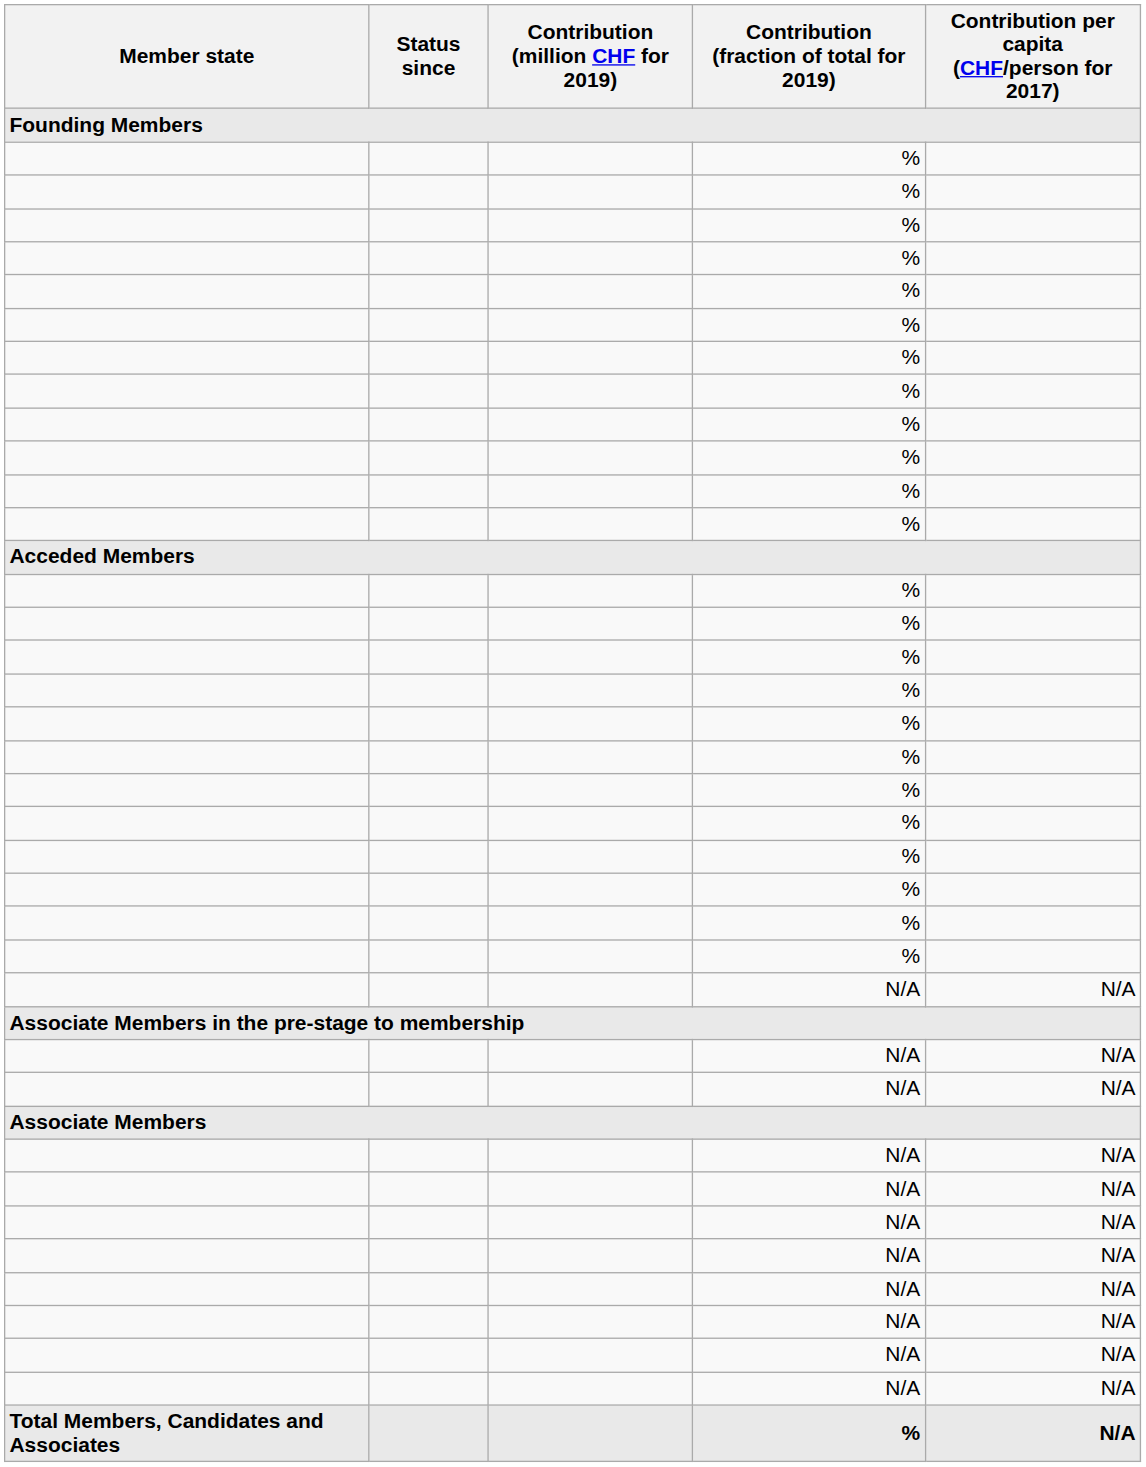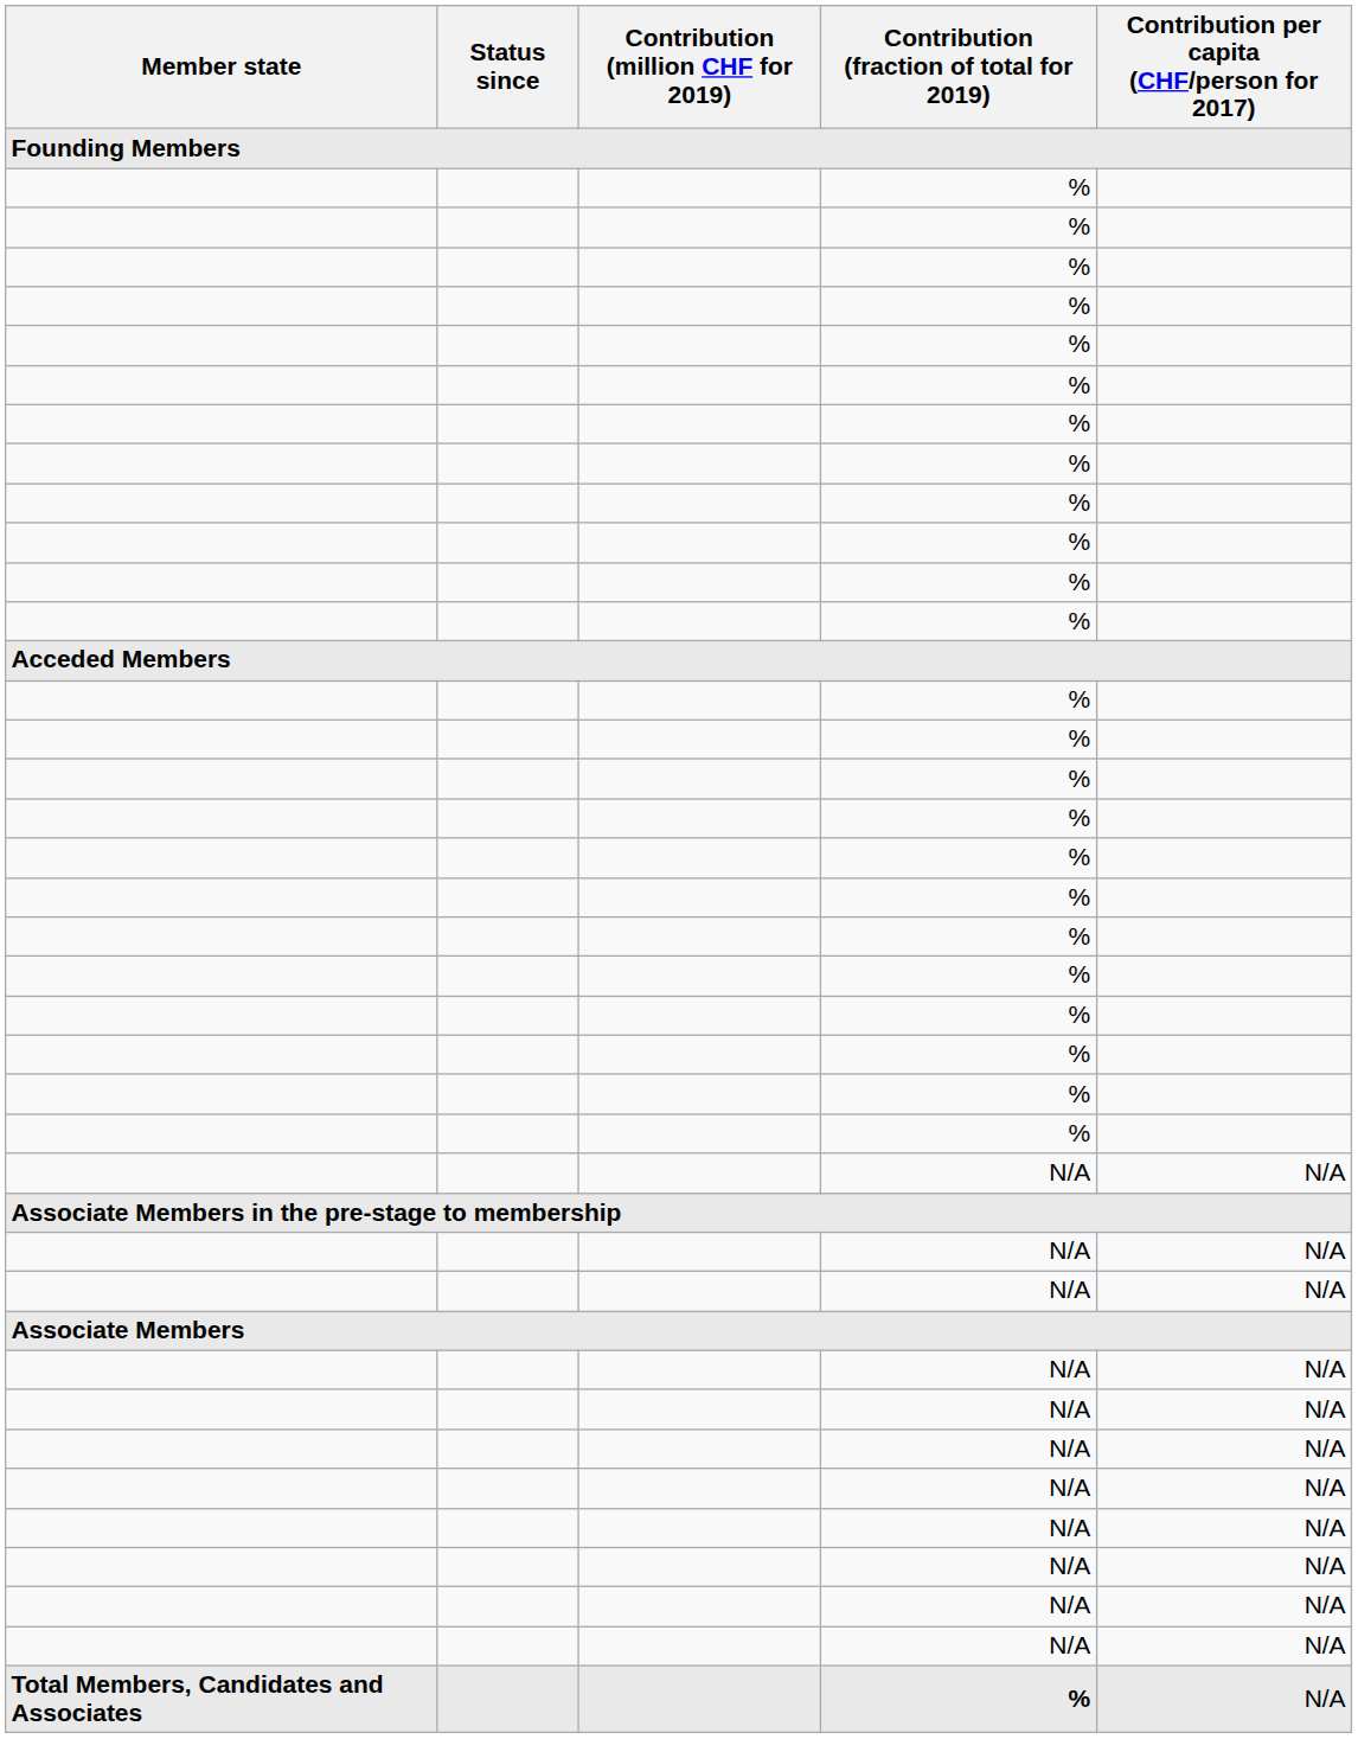Total Members, Candidates and Associates | Contribution per capita (CHF/person for 2017): bold -> normal
